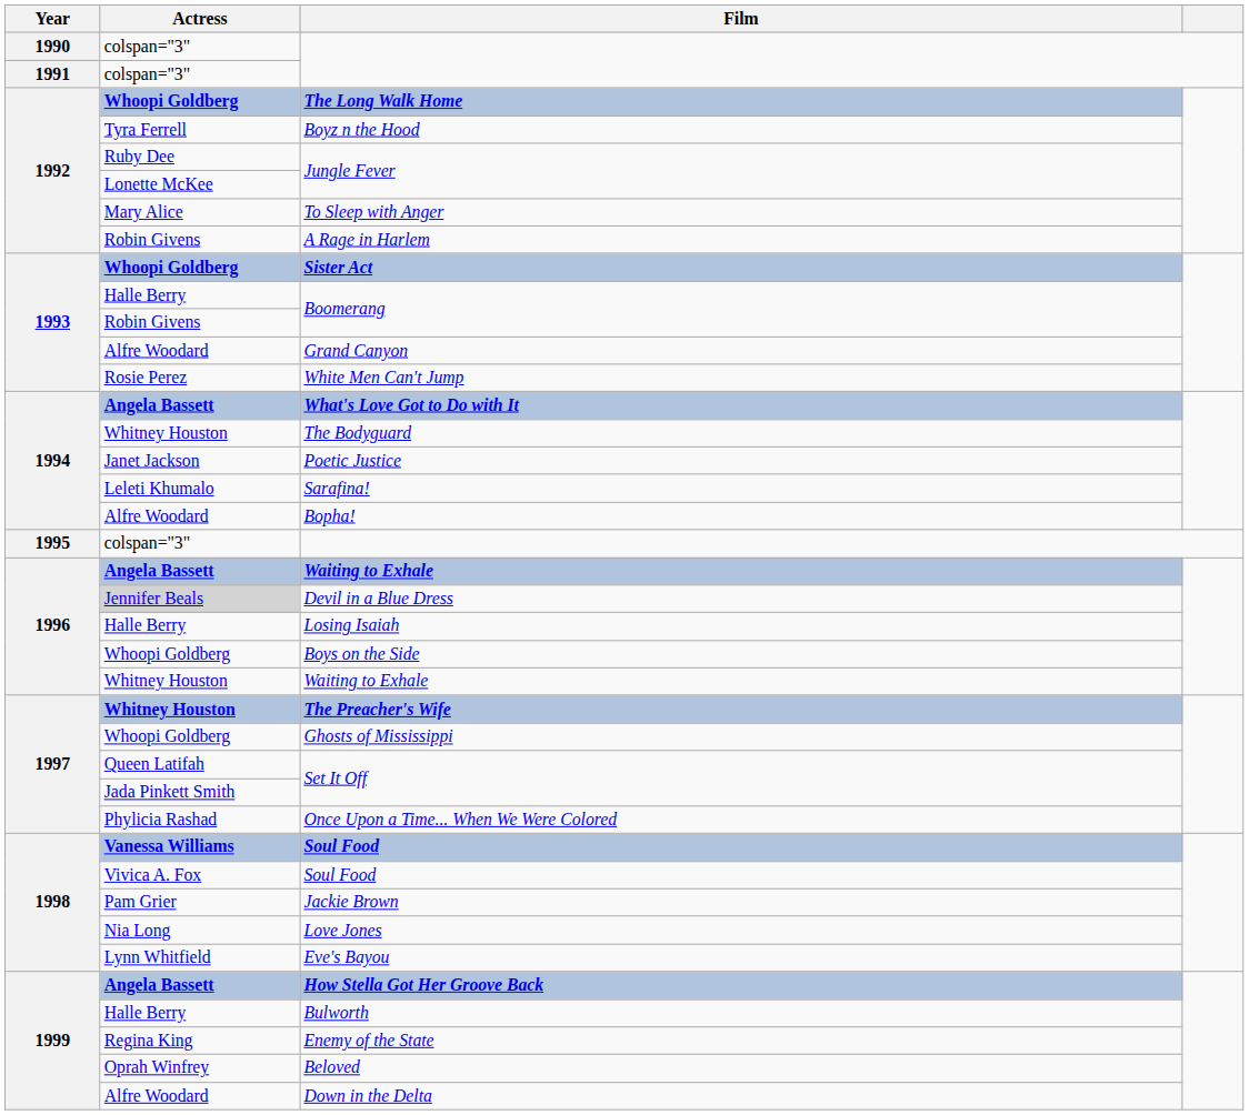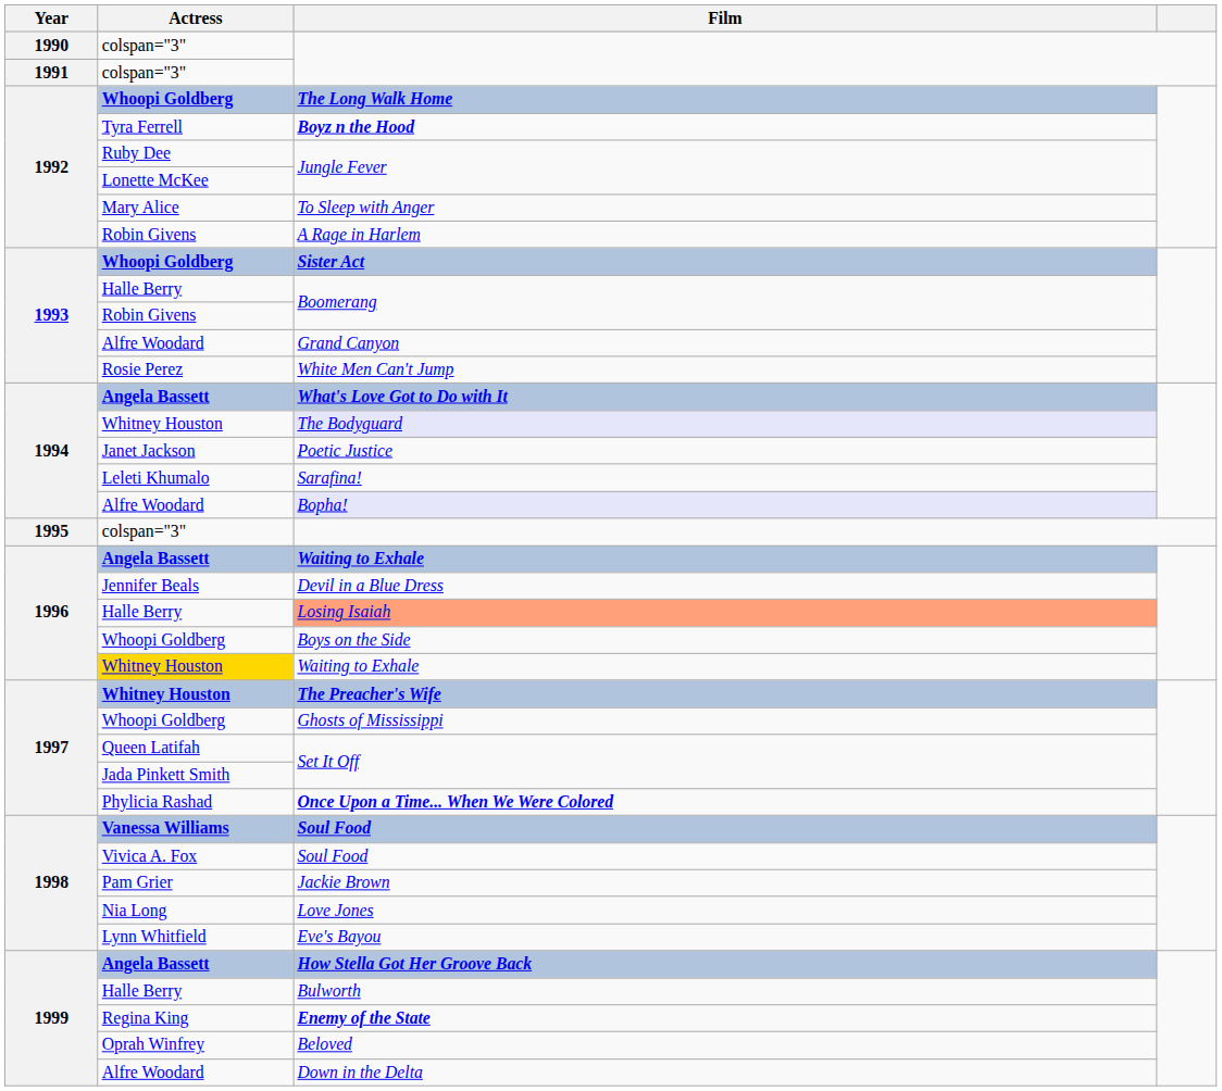Boyz n the Hood | Film: normal -> bold
The Bodyguard | Film: no background -> lavender background
Bopha! | Film: no background -> lavender background
Devil in a Blue Dress | Actress: lightgrey background -> no background
Losing Isaiah | Film: no background -> lightsalmon background
Whitney Houston / Waiting to Exhale | Actress: no background -> gold background
Once Upon a Time... When We Were Colored | Film: normal -> bold
Enemy of the State | Film: normal -> bold
